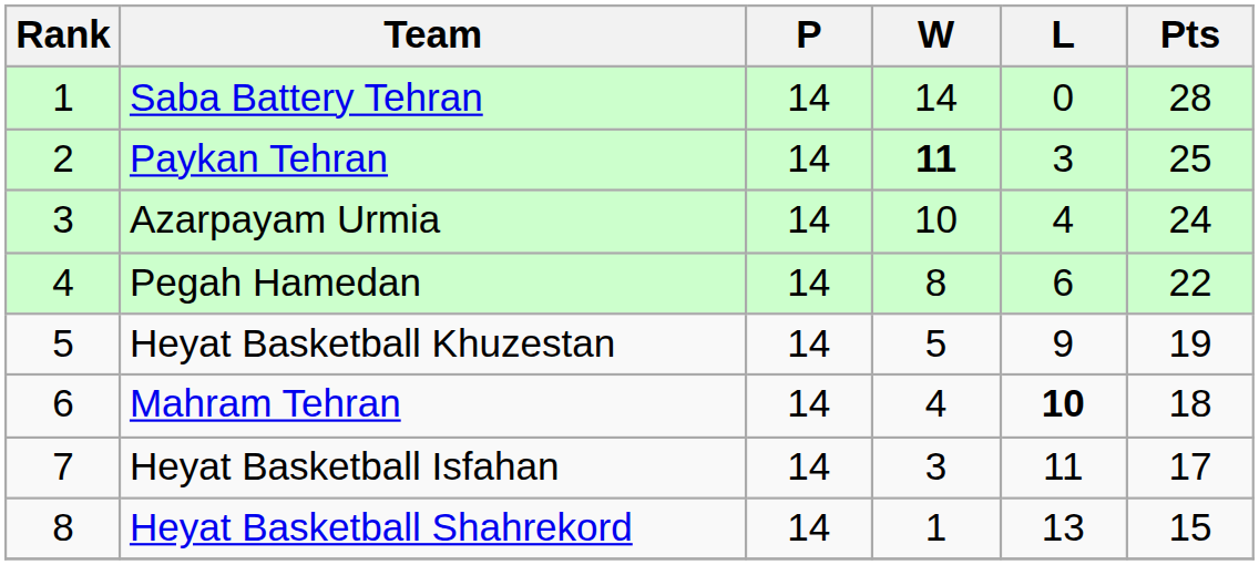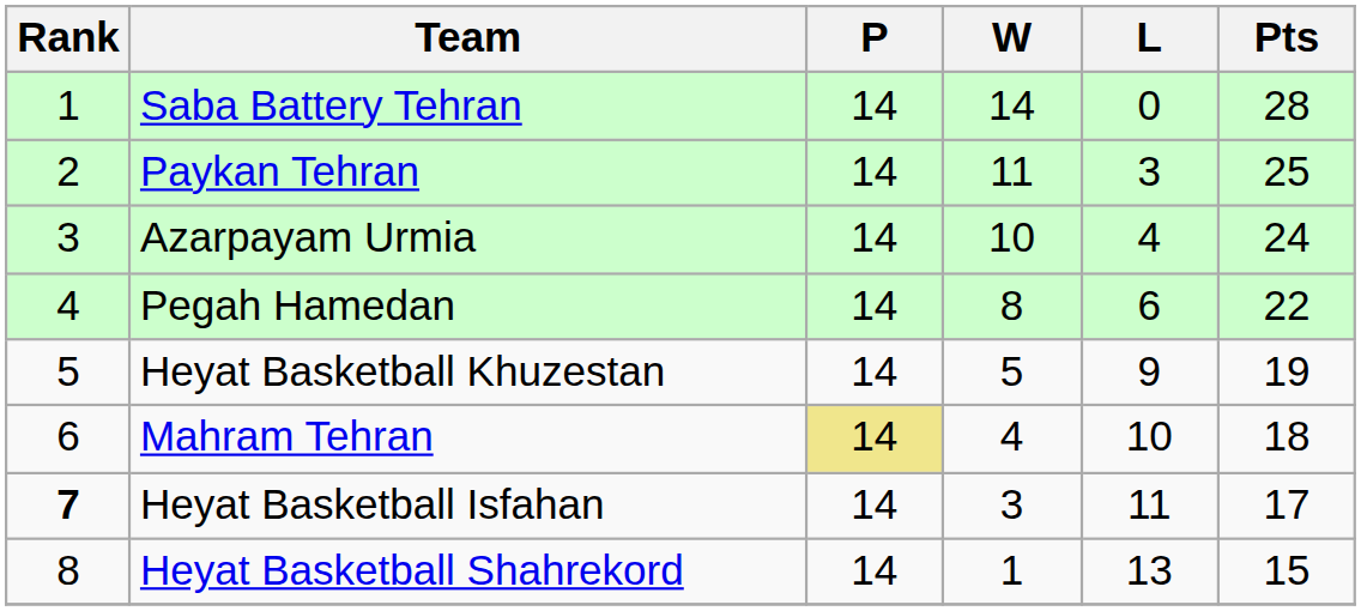Paykan Tehran | W: bold -> normal
Mahram Tehran | P: no background -> khaki background
Mahram Tehran | L: bold -> normal
Heyat Basketball Isfahan | Rank: normal -> bold
